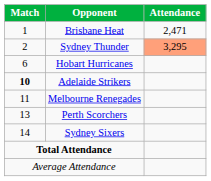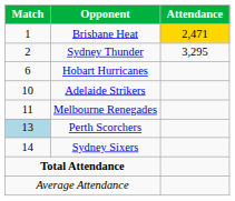Brisbane Heat | Attendance: no background -> gold background
Sydney Thunder | Attendance: lightsalmon background -> no background
Adelaide Strikers | Match: bold -> normal
Perth Scorchers | Match: no background -> lightblue background
